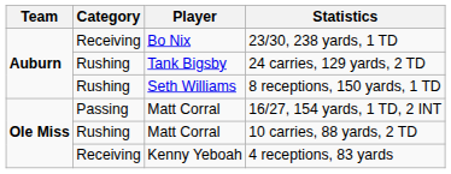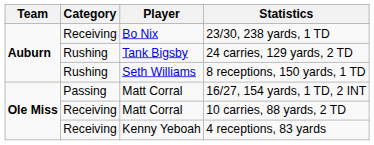10 carries, 88 yards, 2 TD | Category: Rushing -> Receiving
